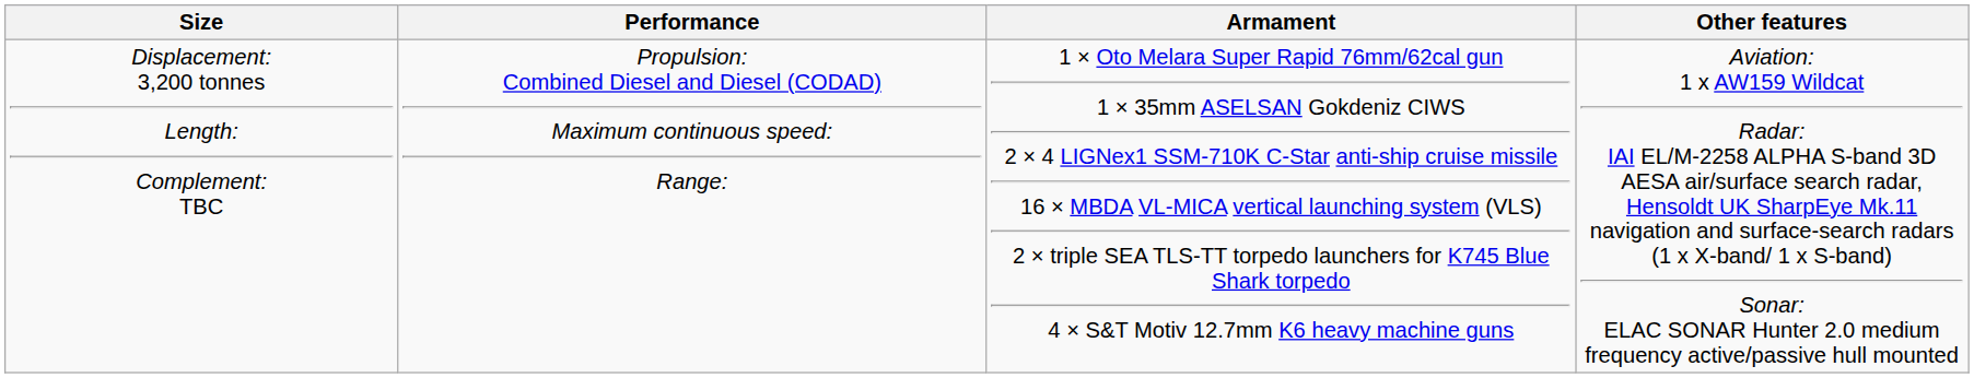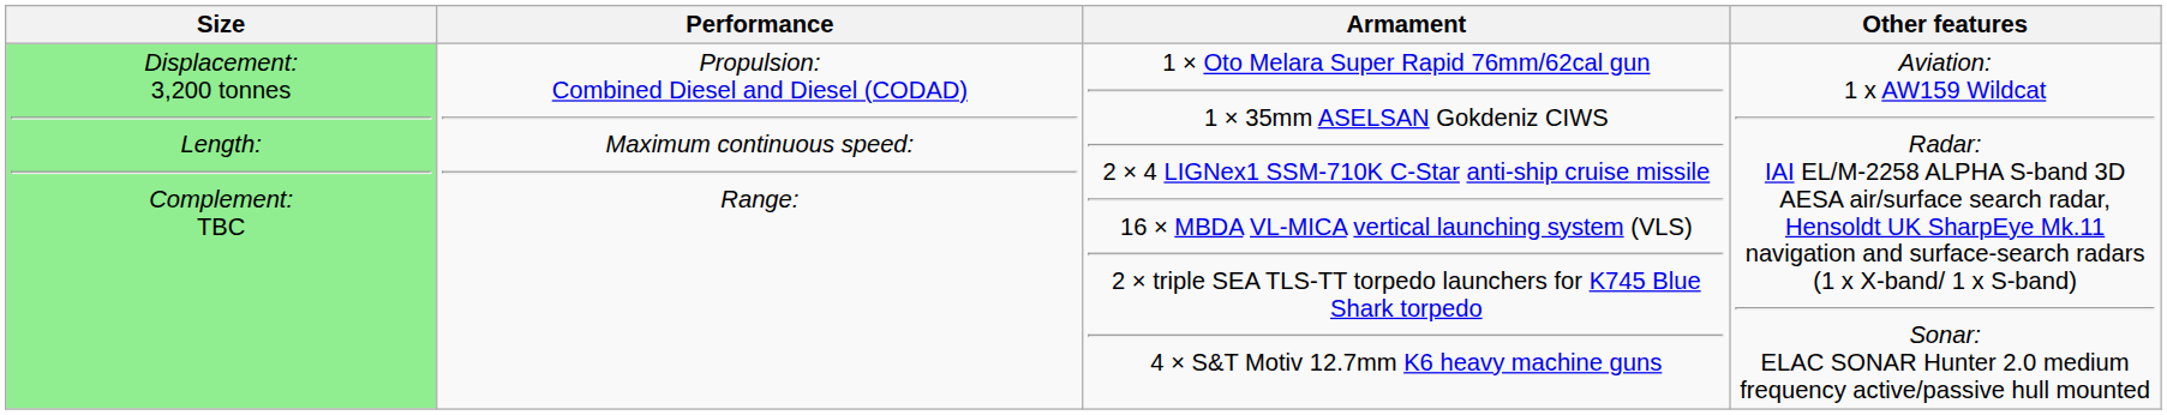row 2 | Size: no background -> lightgreen background
